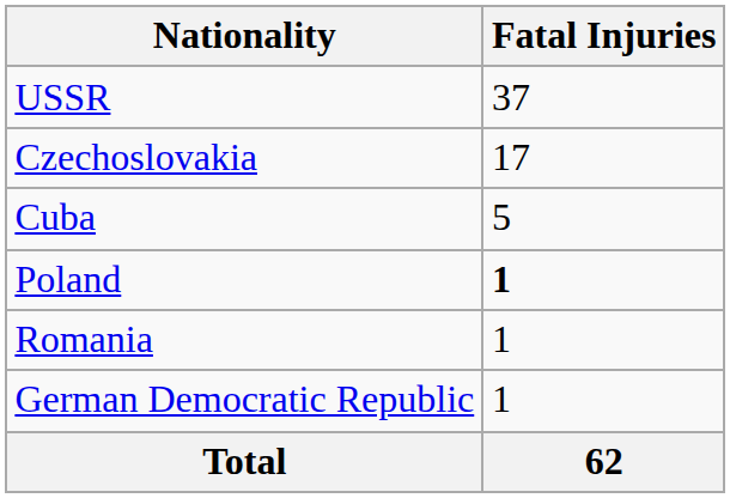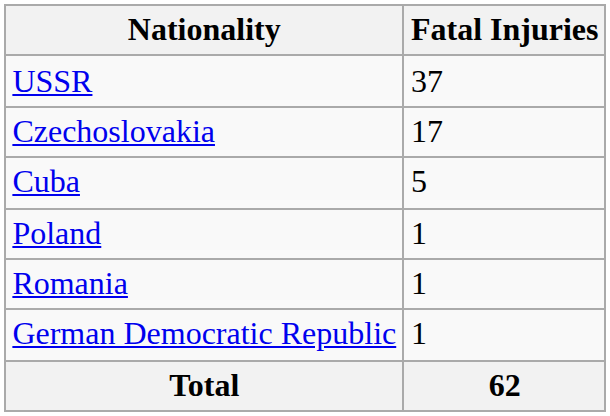Poland | Fatal Injuries: bold -> normal
